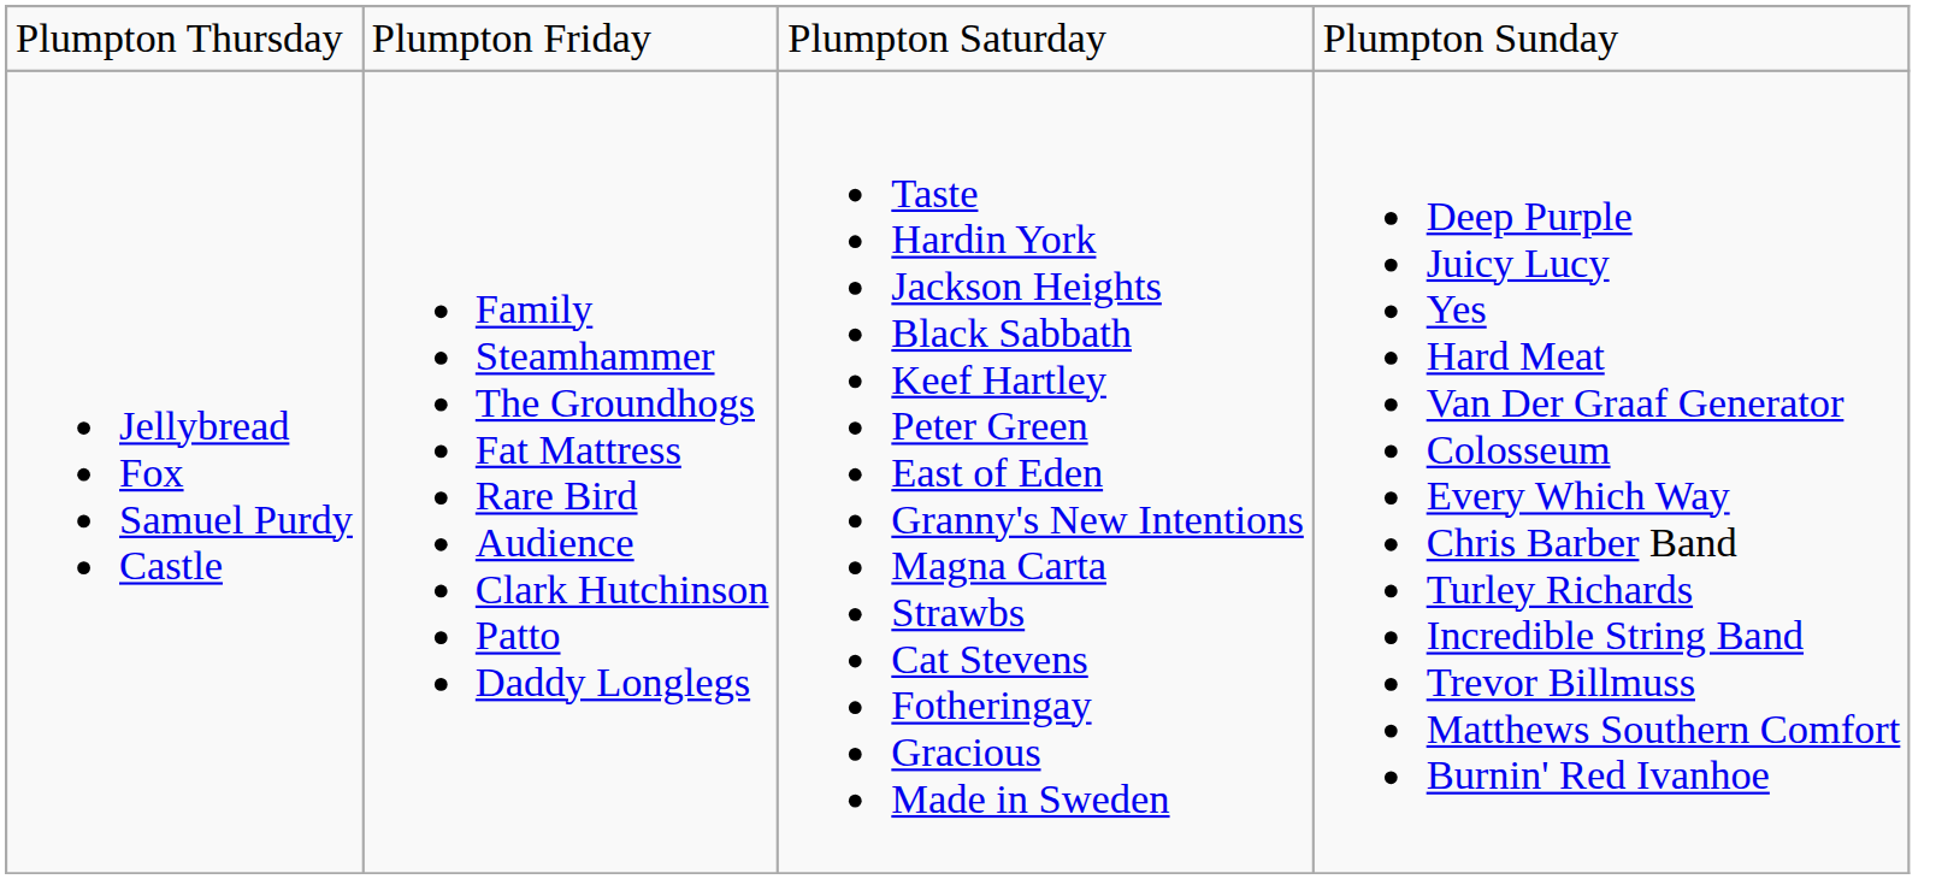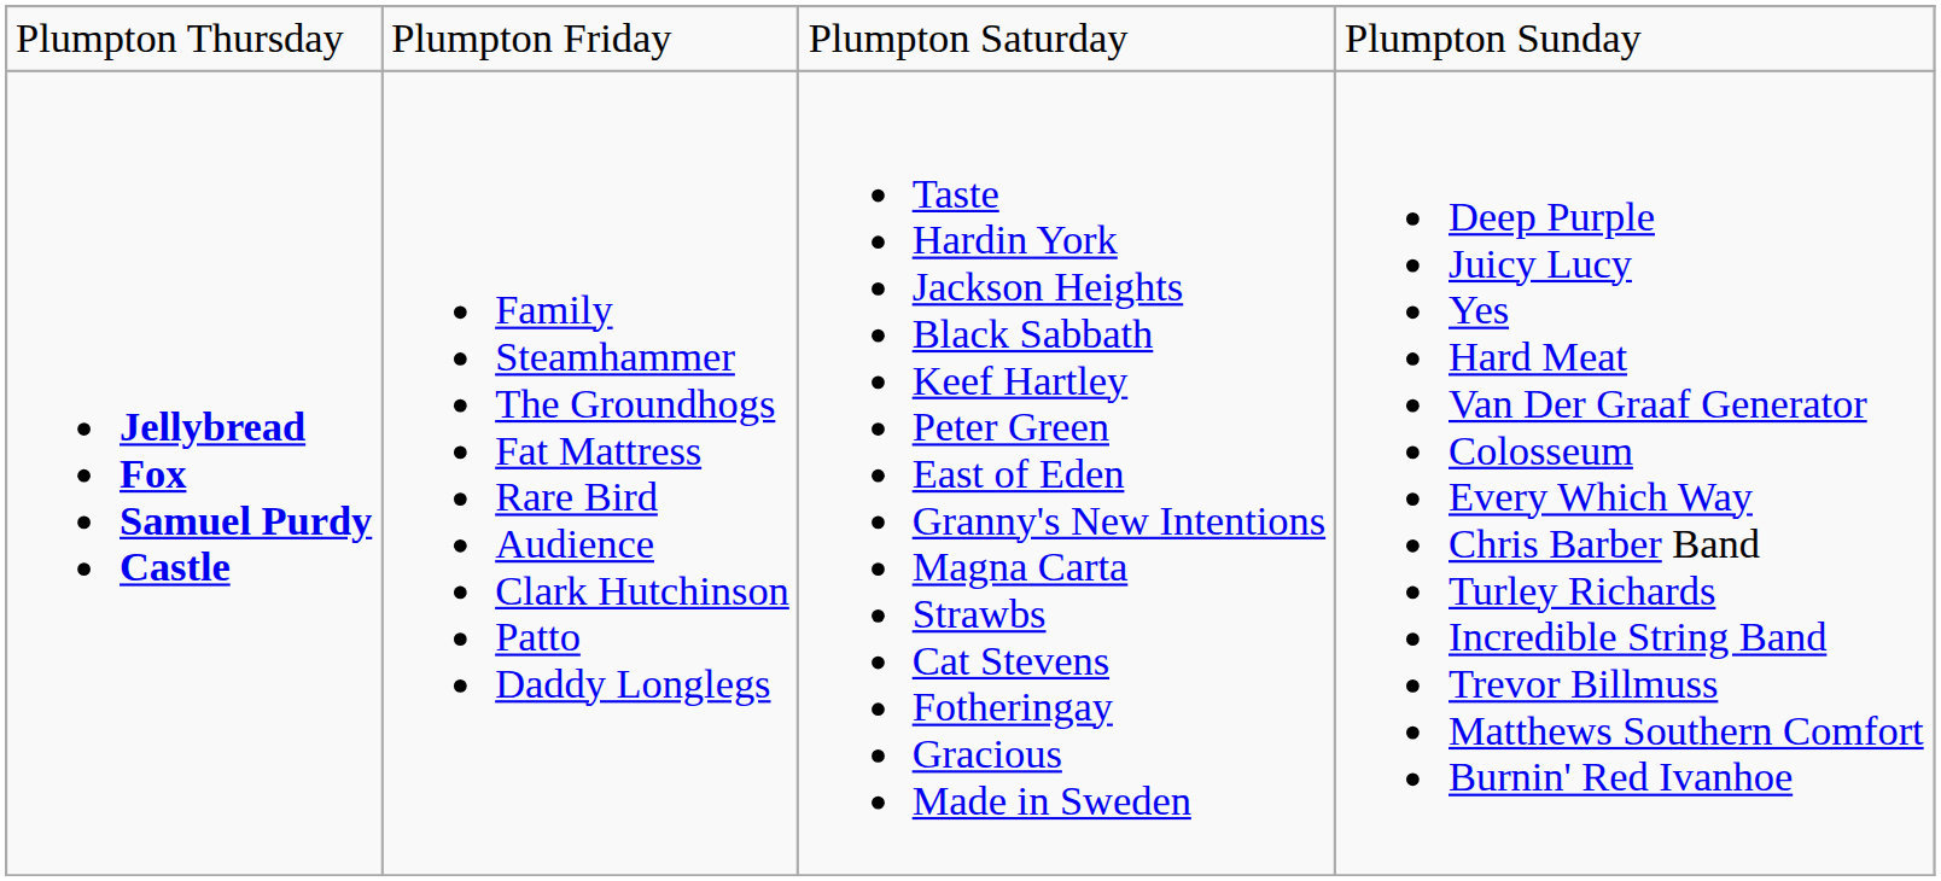Jellybread Fox Samuel Purdy Castle | column 1: normal -> bold
